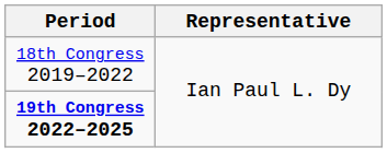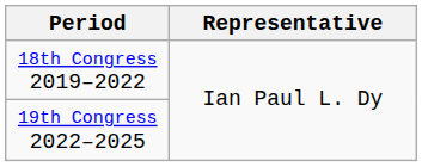19th Congress 2022–2025 | Period: bold -> normal
